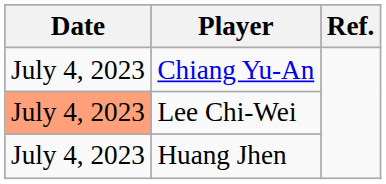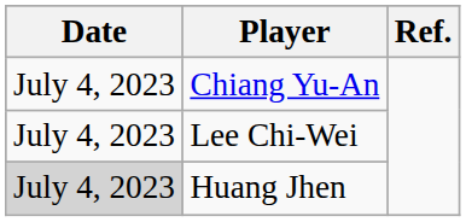Lee Chi-Wei | Date: lightsalmon background -> no background
Huang Jhen | Date: no background -> lightgrey background
